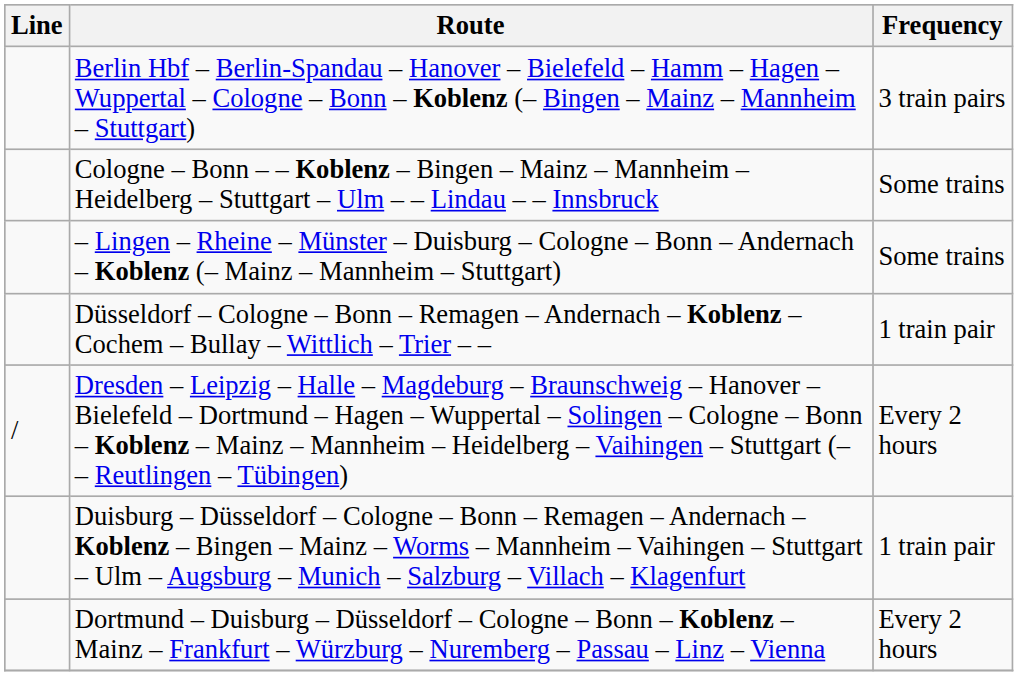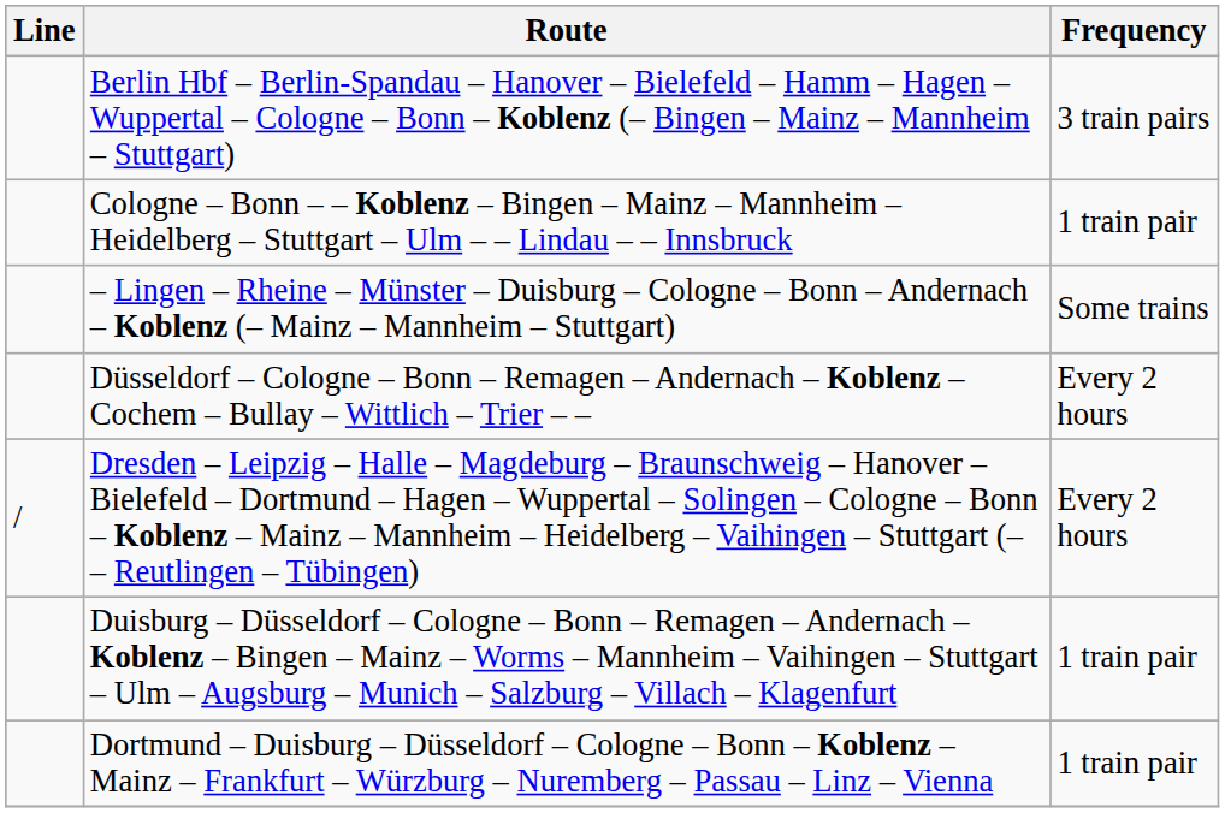row 3 | Frequency: Some trains -> 1 train pair
row 5 | Frequency: 1 train pair -> Every 2 hours
row 8 | Frequency: Every 2 hours -> 1 train pair
